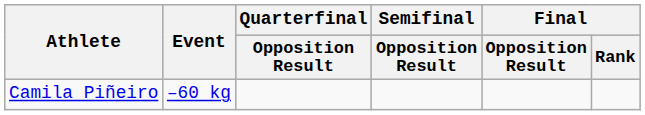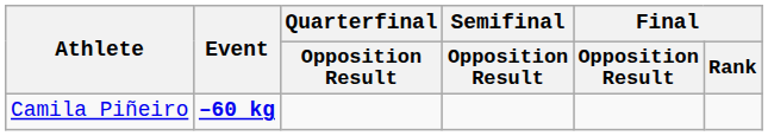Camila Piñeiro | Event: normal -> bold
